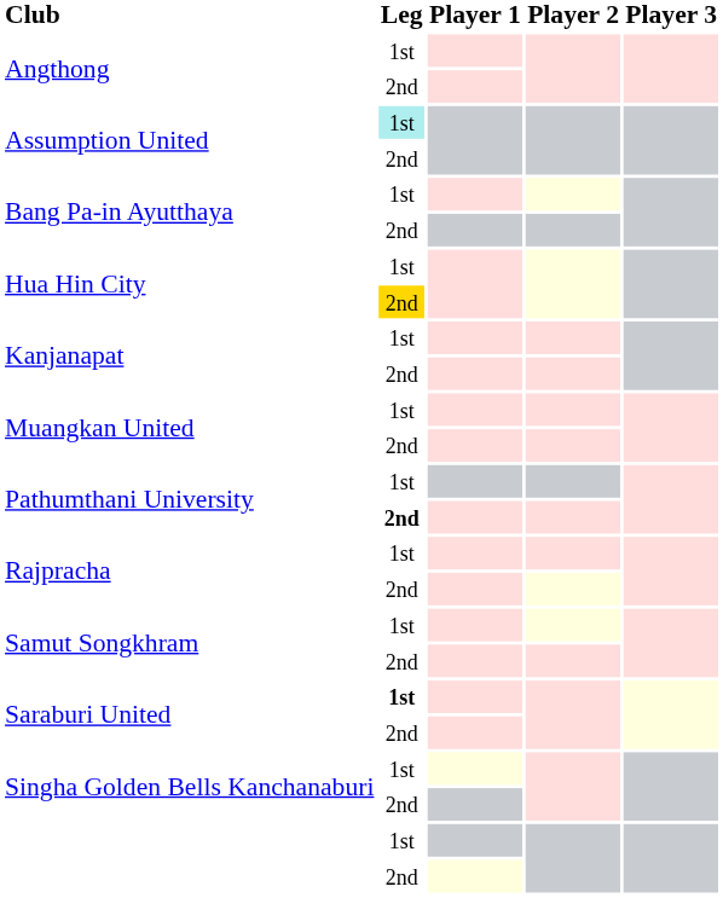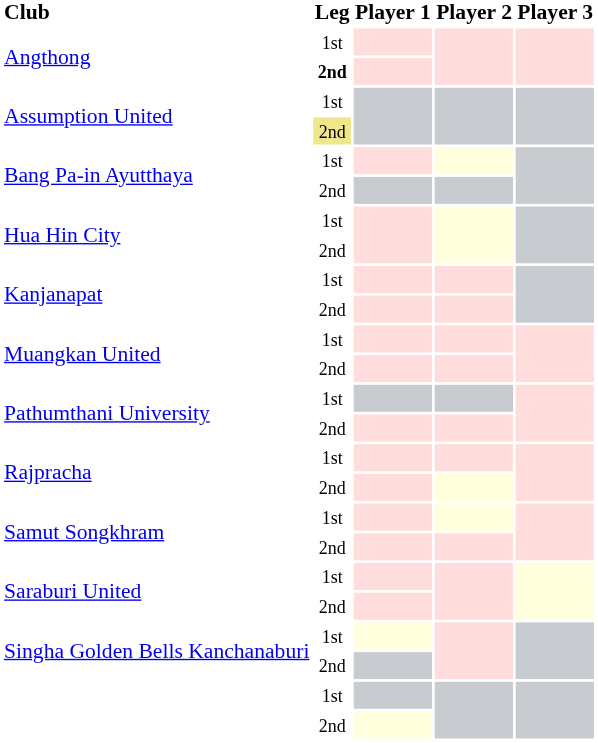Angthong / 2nd | Leg: normal -> bold
Assumption United / 1st | Leg: paleturquoise background -> no background
Assumption United / 2nd | Leg: no background -> khaki background
Hua Hin City / 2nd | Leg: gold background -> no background
Pathumthani University / 2nd | Leg: bold -> normal
Saraburi United / 1st | Leg: bold -> normal
